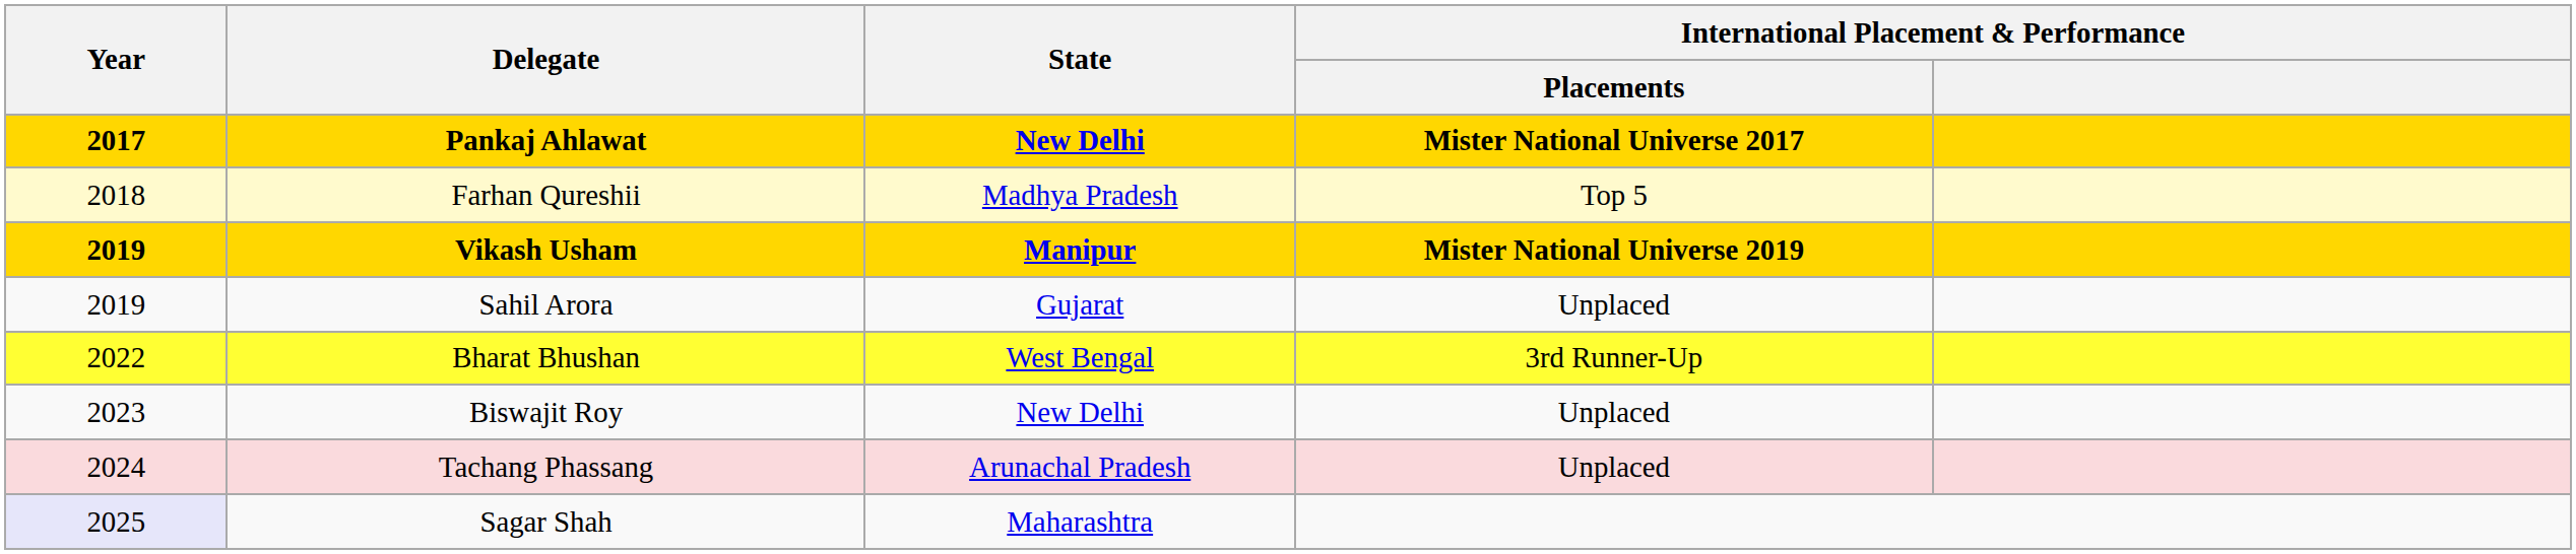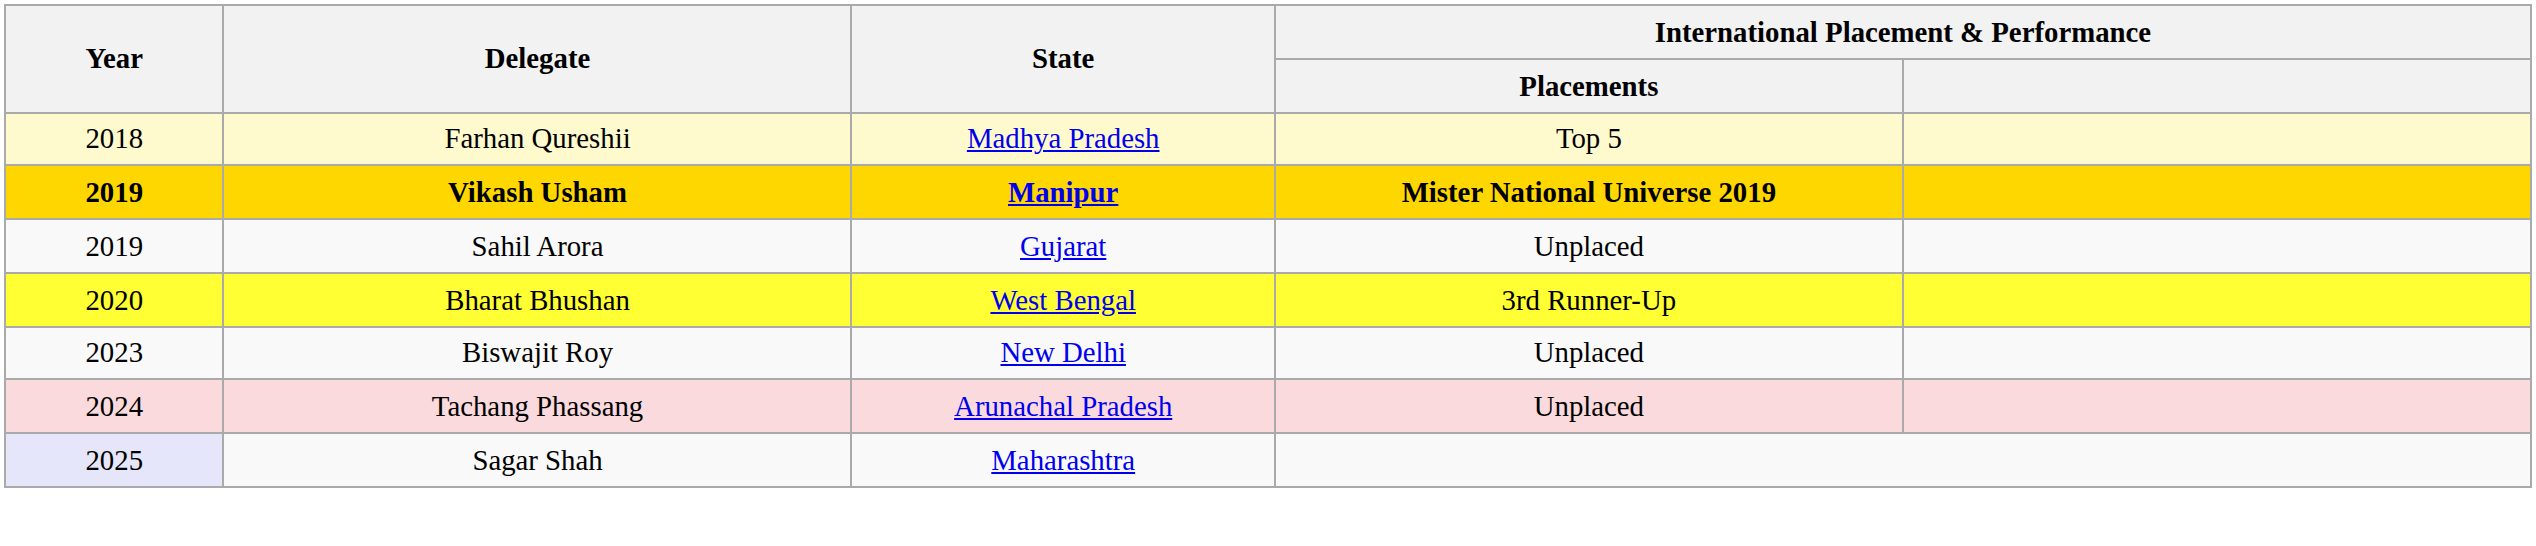- row: 2017 | Pankaj Ahlawat | New Delhi | Mister National Universe 2017
Bharat Bhushan | Year: 2022 -> 2020
